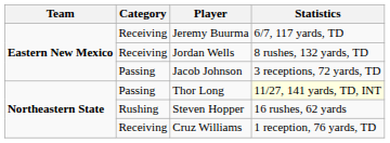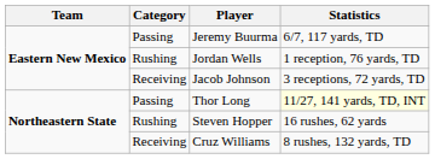Jeremy Buurma | Category: Receiving -> Passing
Jordan Wells | Category: Receiving -> Rushing
Jordan Wells | Statistics: 8 rushes, 132 yards, TD -> 1 reception, 76 yards, TD
Jacob Johnson | Category: Passing -> Receiving
Cruz Williams | Statistics: 1 reception, 76 yards, TD -> 8 rushes, 132 yards, TD
